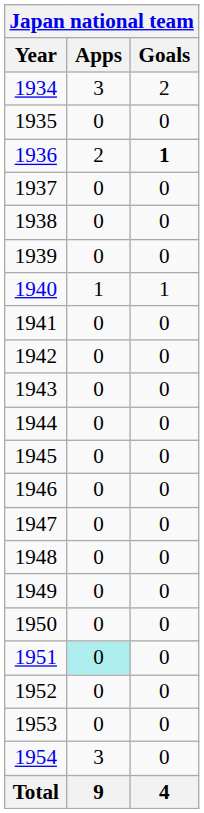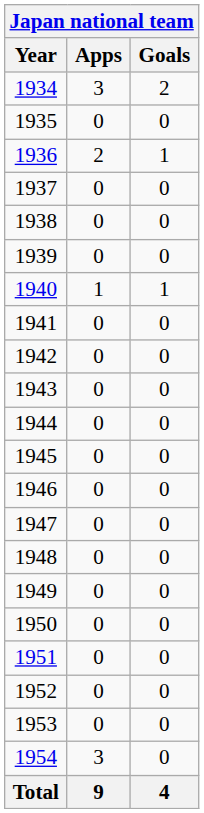1936 | Goals: bold -> normal
1951 | Apps: paleturquoise background -> no background
